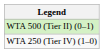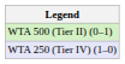row 3 | column 1: no background -> lavender background
